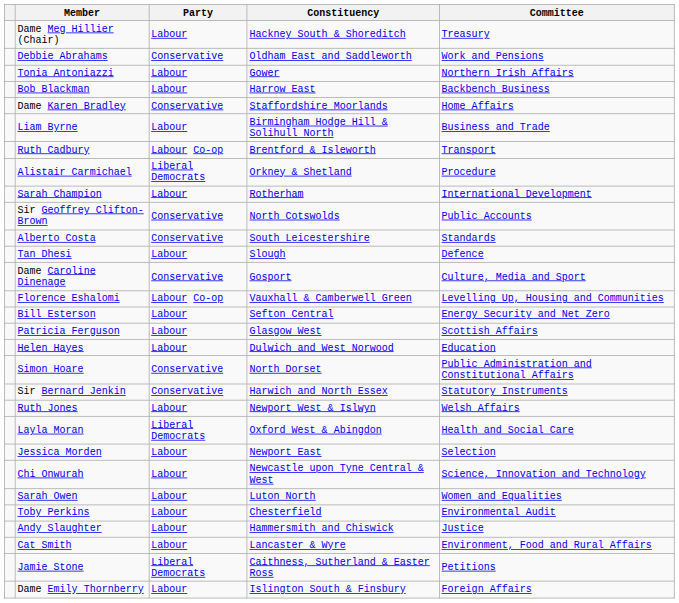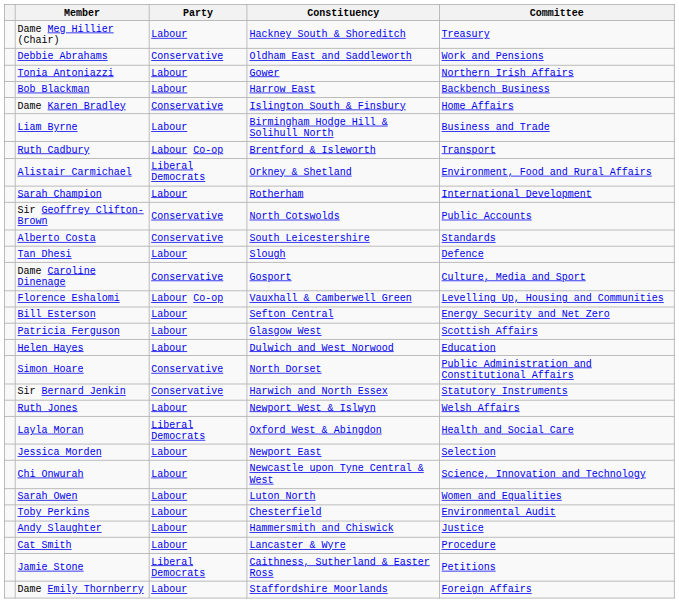Dame Karen Bradley | Constituency: Staffordshire Moorlands -> Islington South & Finsbury
Alistair Carmichael | Committee: Procedure -> Environment, Food and Rural Affairs
Cat Smith | Committee: Environment, Food and Rural Affairs -> Procedure
Dame Emily Thornberry | Constituency: Islington South & Finsbury -> Staffordshire Moorlands
